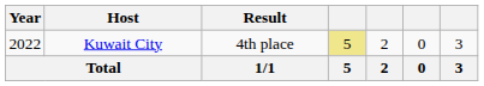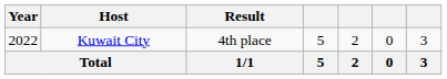Kuwait City | column 4: khaki background -> no background
